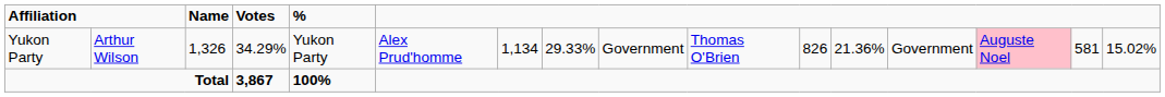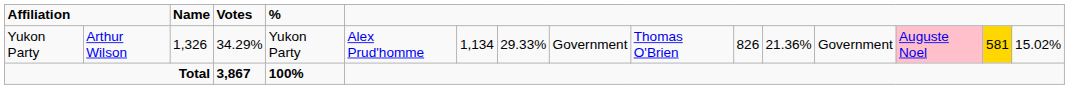row 2 | column 15: no background -> gold background
